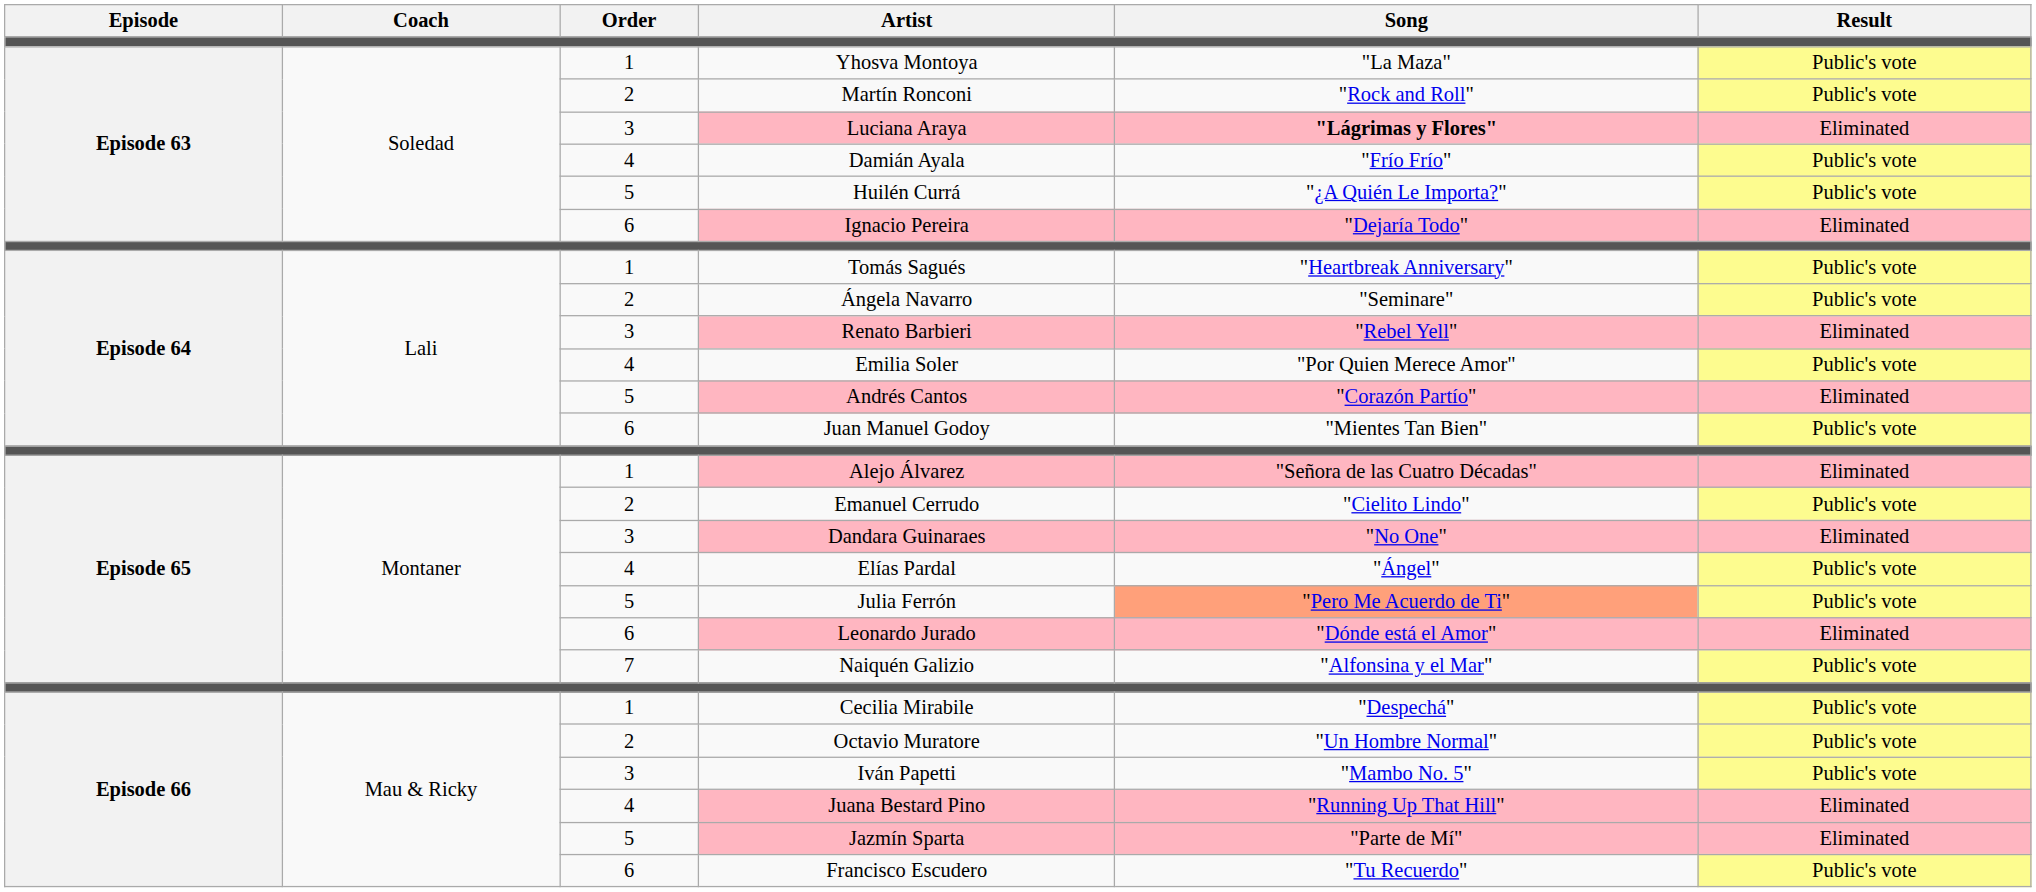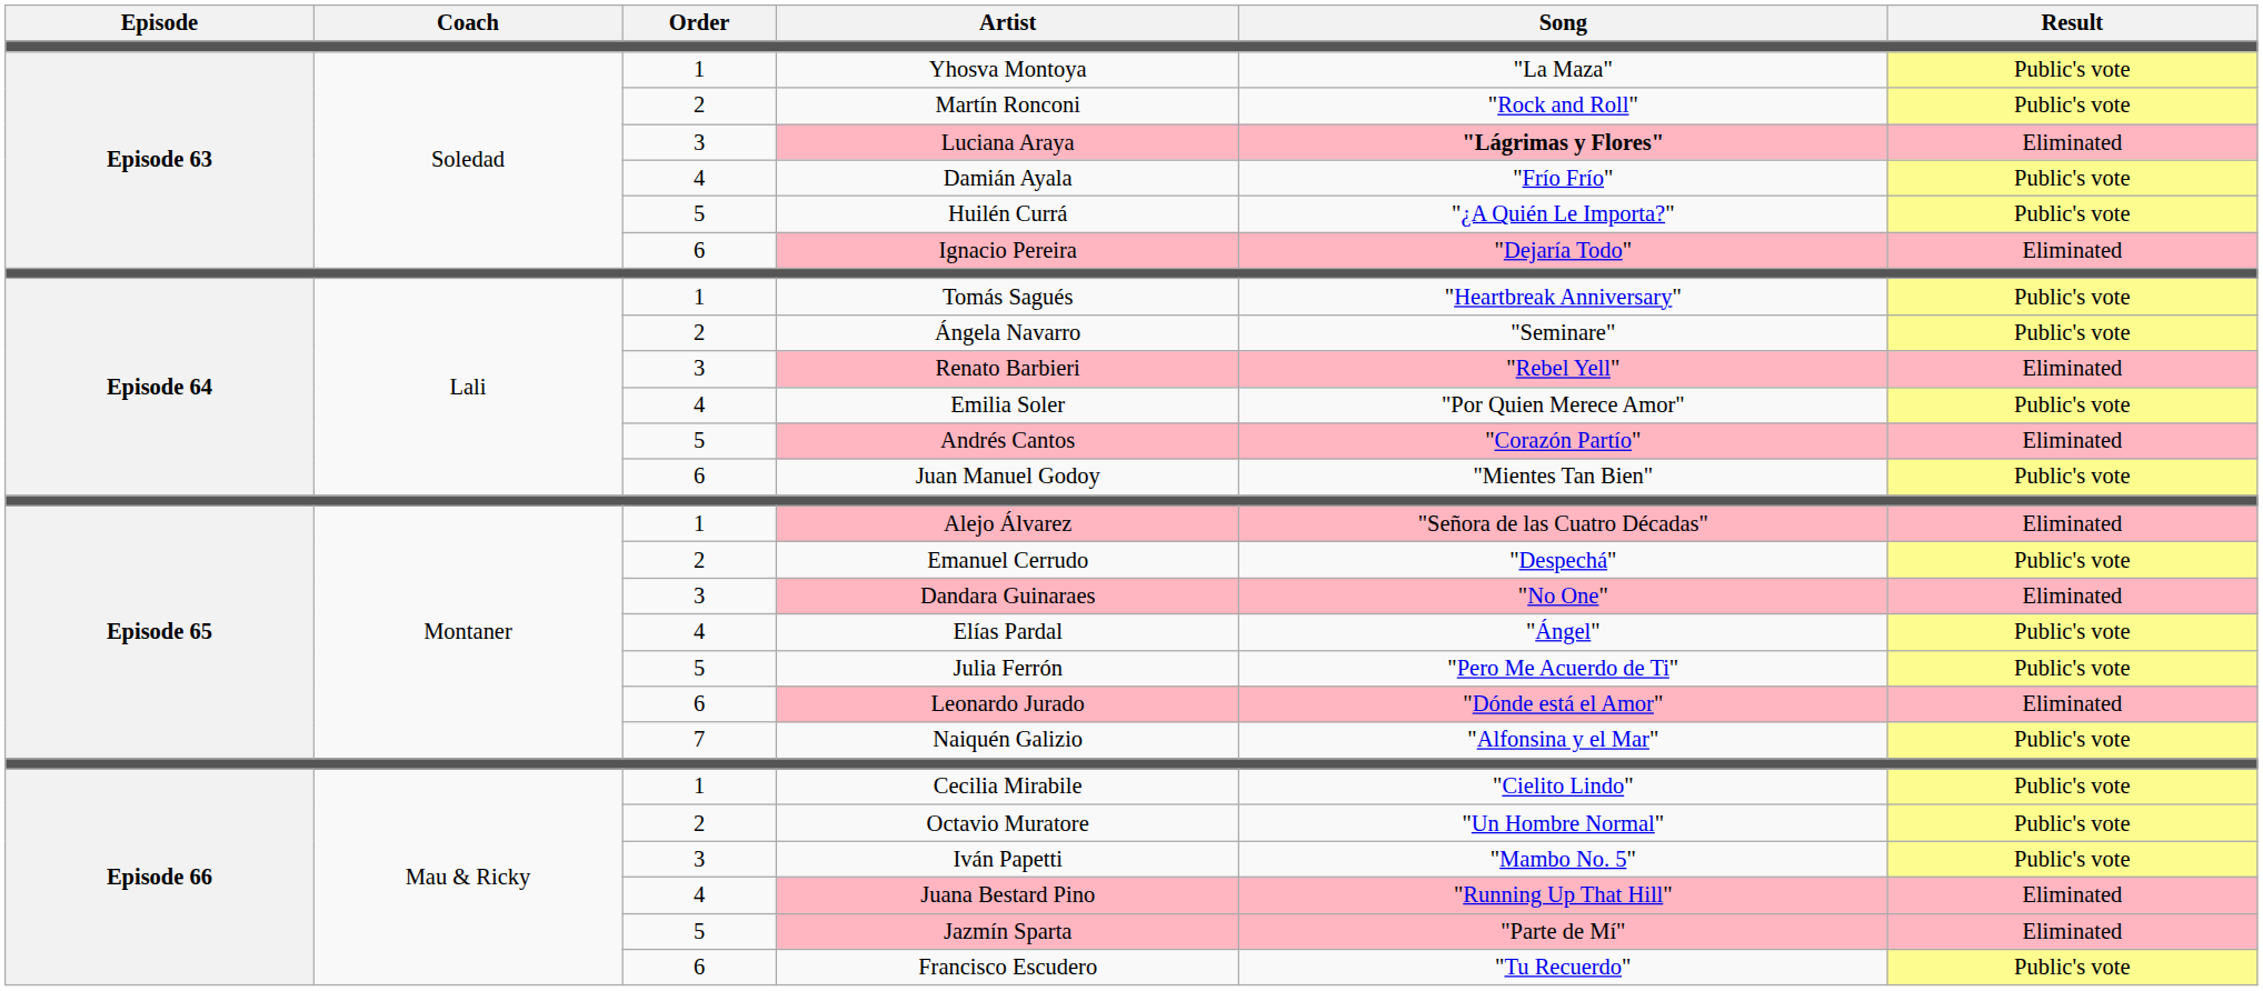Emanuel Cerrudo | Song: "Cielito Lindo" -> "Despechá"
Julia Ferrón | Song: lightsalmon background -> no background
Cecilia Mirabile | Song: "Despechá" -> "Cielito Lindo"
